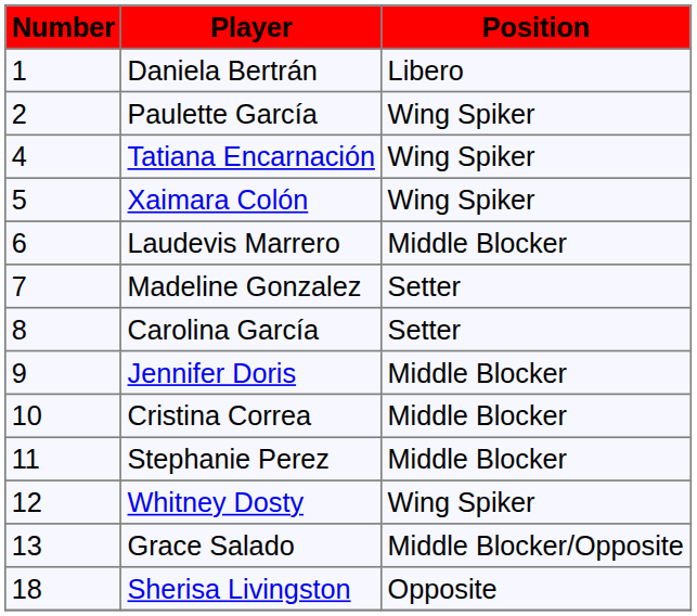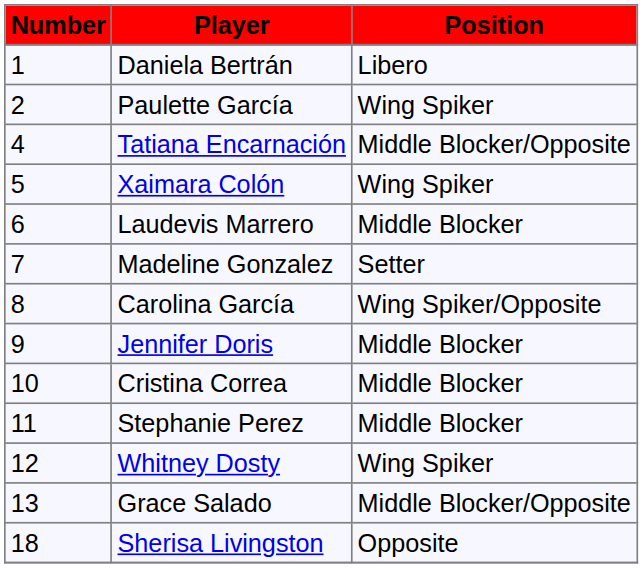Tatiana Encarnación | Position: Wing Spiker -> Middle Blocker/Opposite
Carolina García | Position: Setter -> Wing Spiker/Opposite
